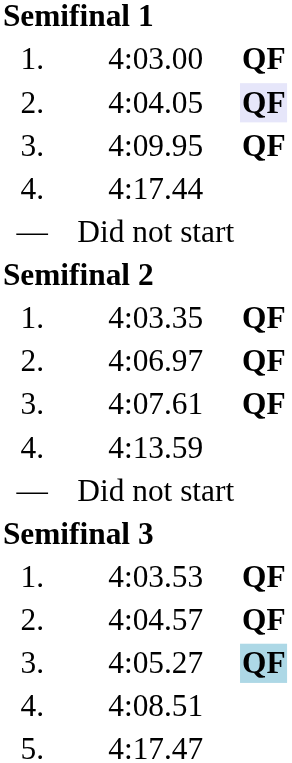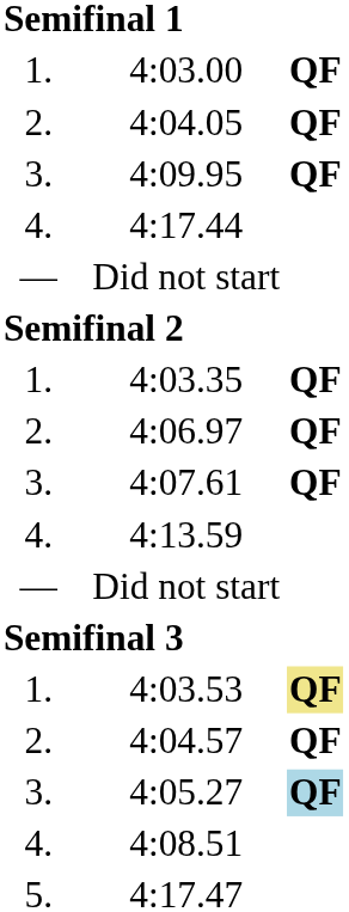4:04.05 | column 3: lavender background -> no background
4:03.53 | column 3: no background -> khaki background
